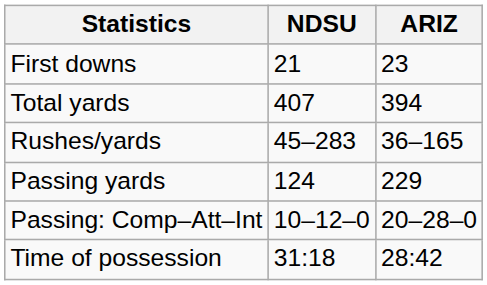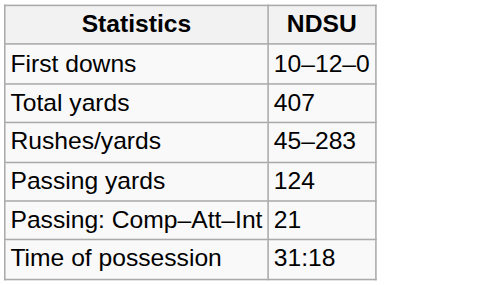- column: ARIZ | 23 | 394 | 36–165 | 229 | 20–28–0 | 28:42
First downs | NDSU: 21 -> 10–12–0
Passing: Comp–Att–Int | NDSU: 10–12–0 -> 21
